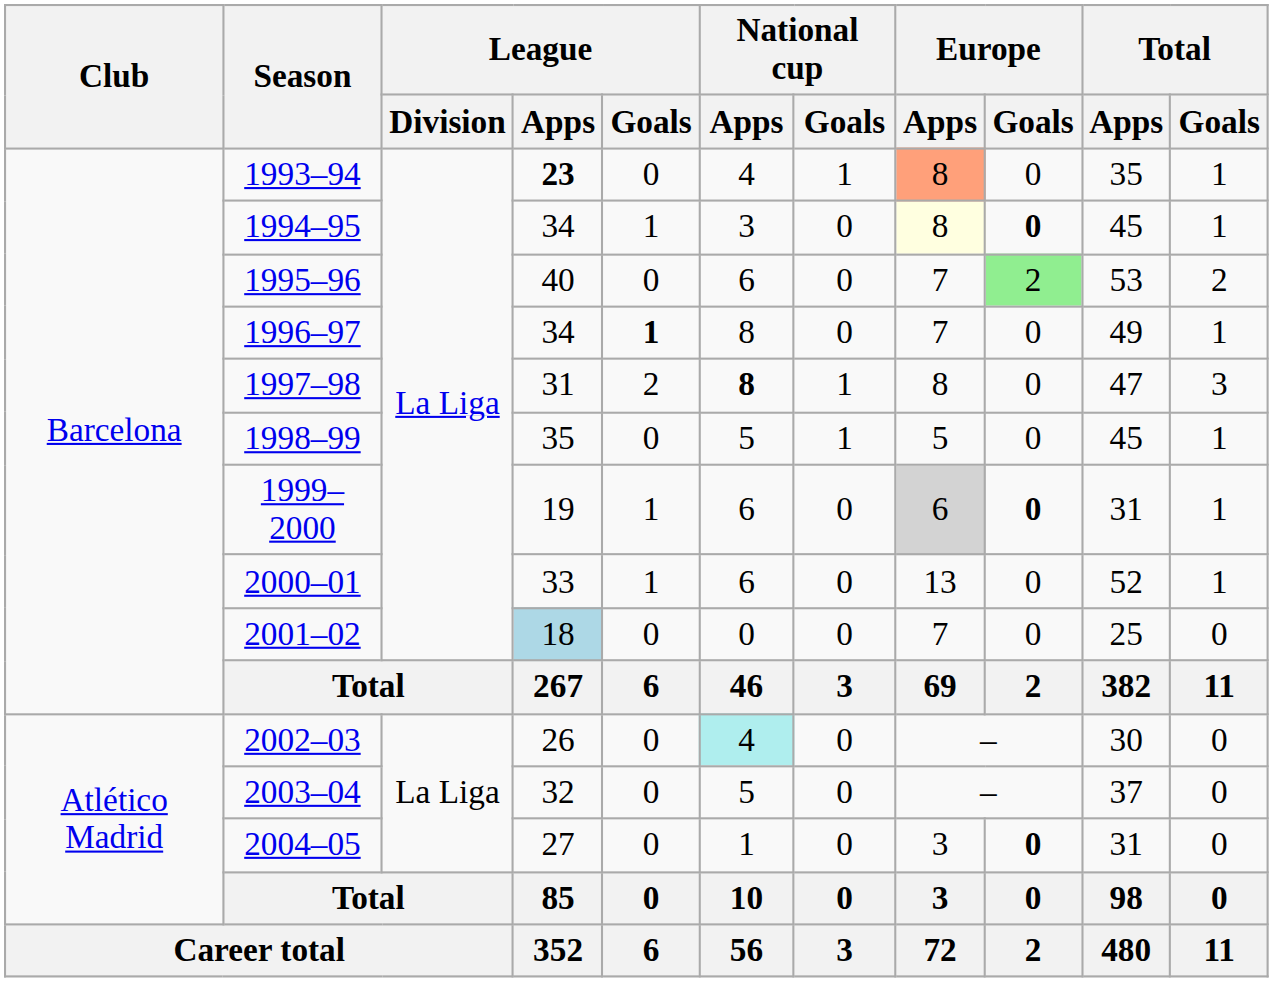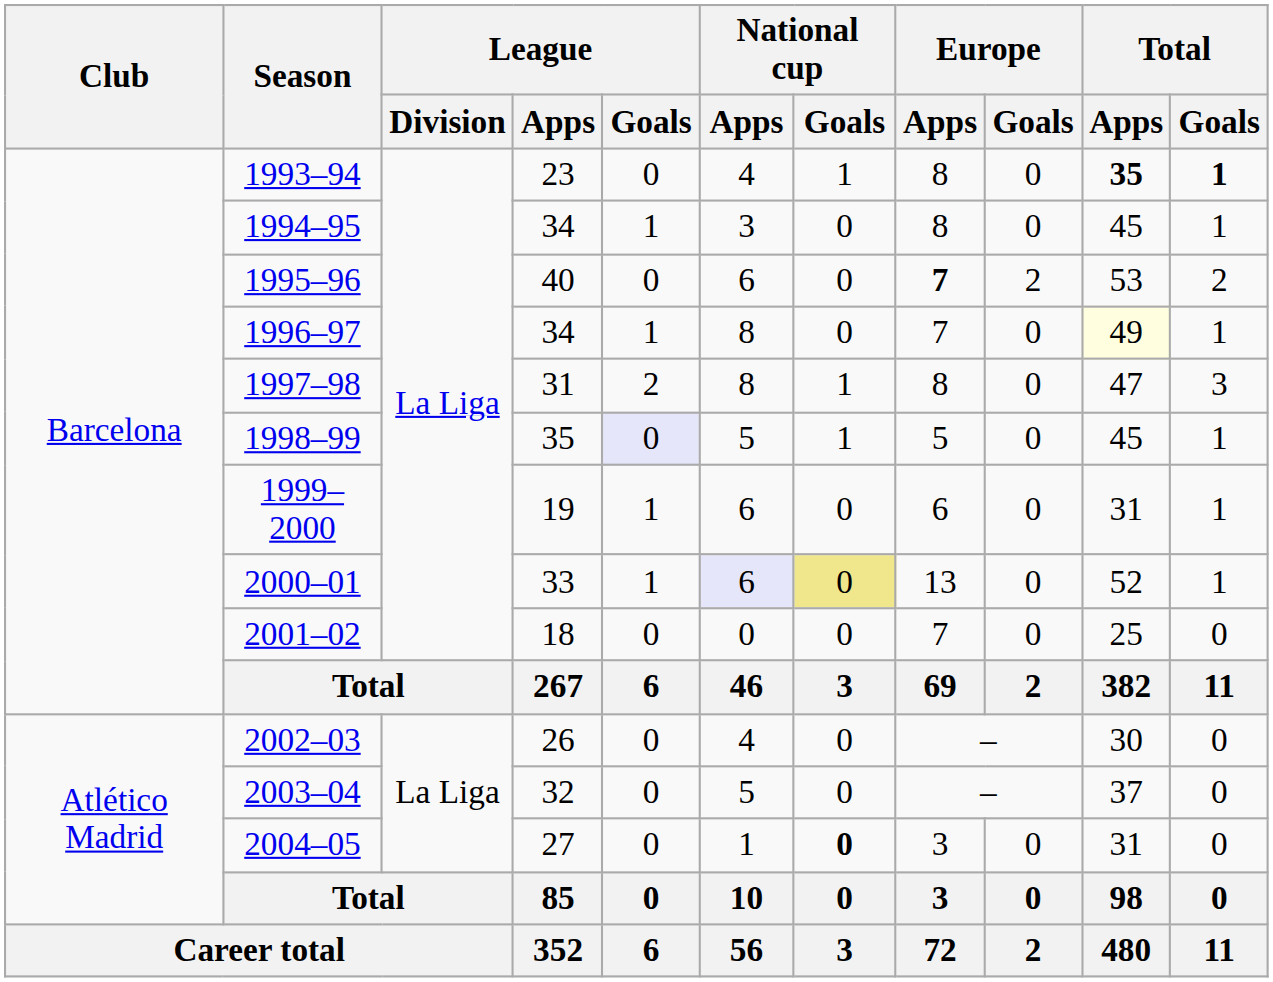1993–94 | League / Apps: bold -> normal
1993–94 | Europe / Apps: lightsalmon background -> no background
1993–94 | Total / Apps: normal -> bold
1993–94 | Total / Goals: normal -> bold
1994–95 | Europe / Apps: lightyellow background -> no background
1994–95 | Europe / Goals: bold -> normal
1995–96 | Europe / Apps: normal -> bold
1995–96 | Europe / Goals: lightgreen background -> no background
1996–97 | League / Goals: bold -> normal
1996–97 | Total / Apps: no background -> lightyellow background
1997–98 | National cup / Apps: bold -> normal
1998–99 | League / Goals: no background -> lavender background
1999–2000 | Europe / Apps: lightgrey background -> no background
1999–2000 | Europe / Goals: bold -> normal
2000–01 | National cup / Apps: no background -> lavender background
2000–01 | National cup / Goals: no background -> khaki background
2001–02 | League / Apps: lightblue background -> no background
2002–03 | National cup / Apps: paleturquoise background -> no background
2004–05 | National cup / Goals: normal -> bold
2004–05 | Europe / Goals: bold -> normal
